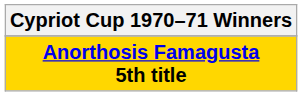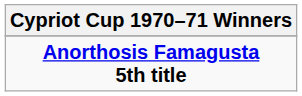row 2 | column 1: gold background -> no background
